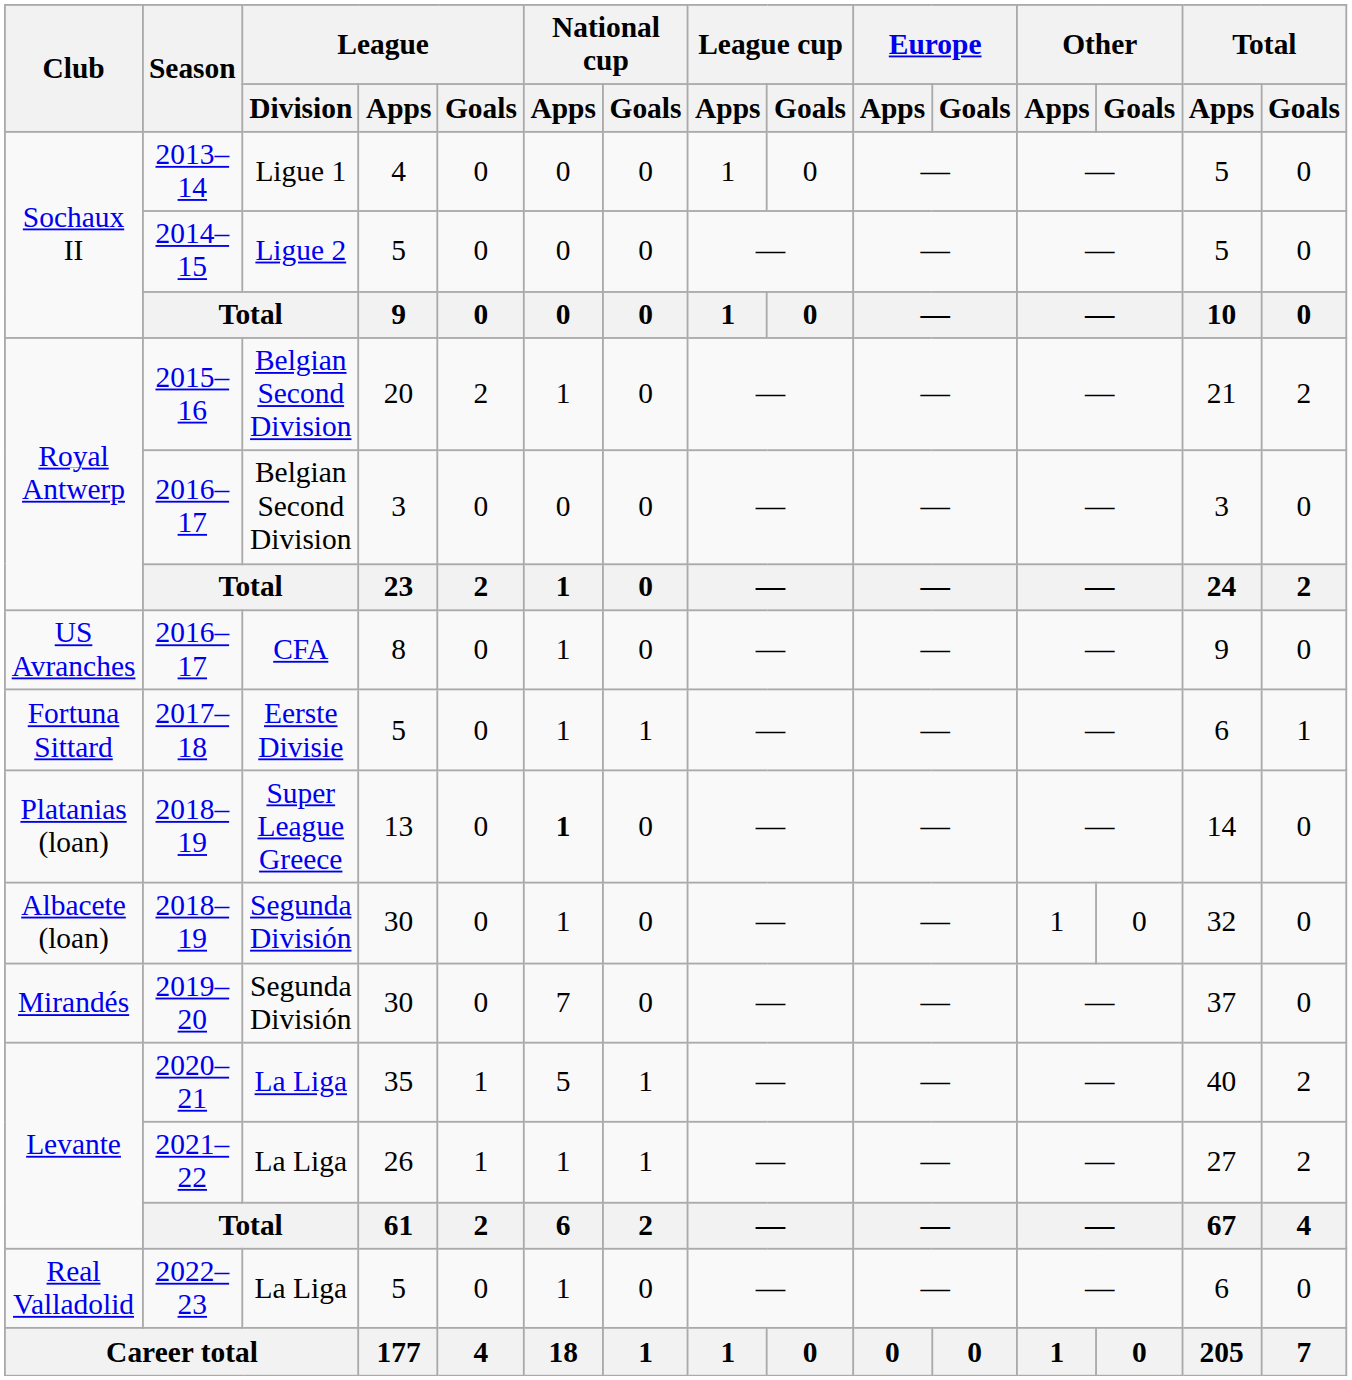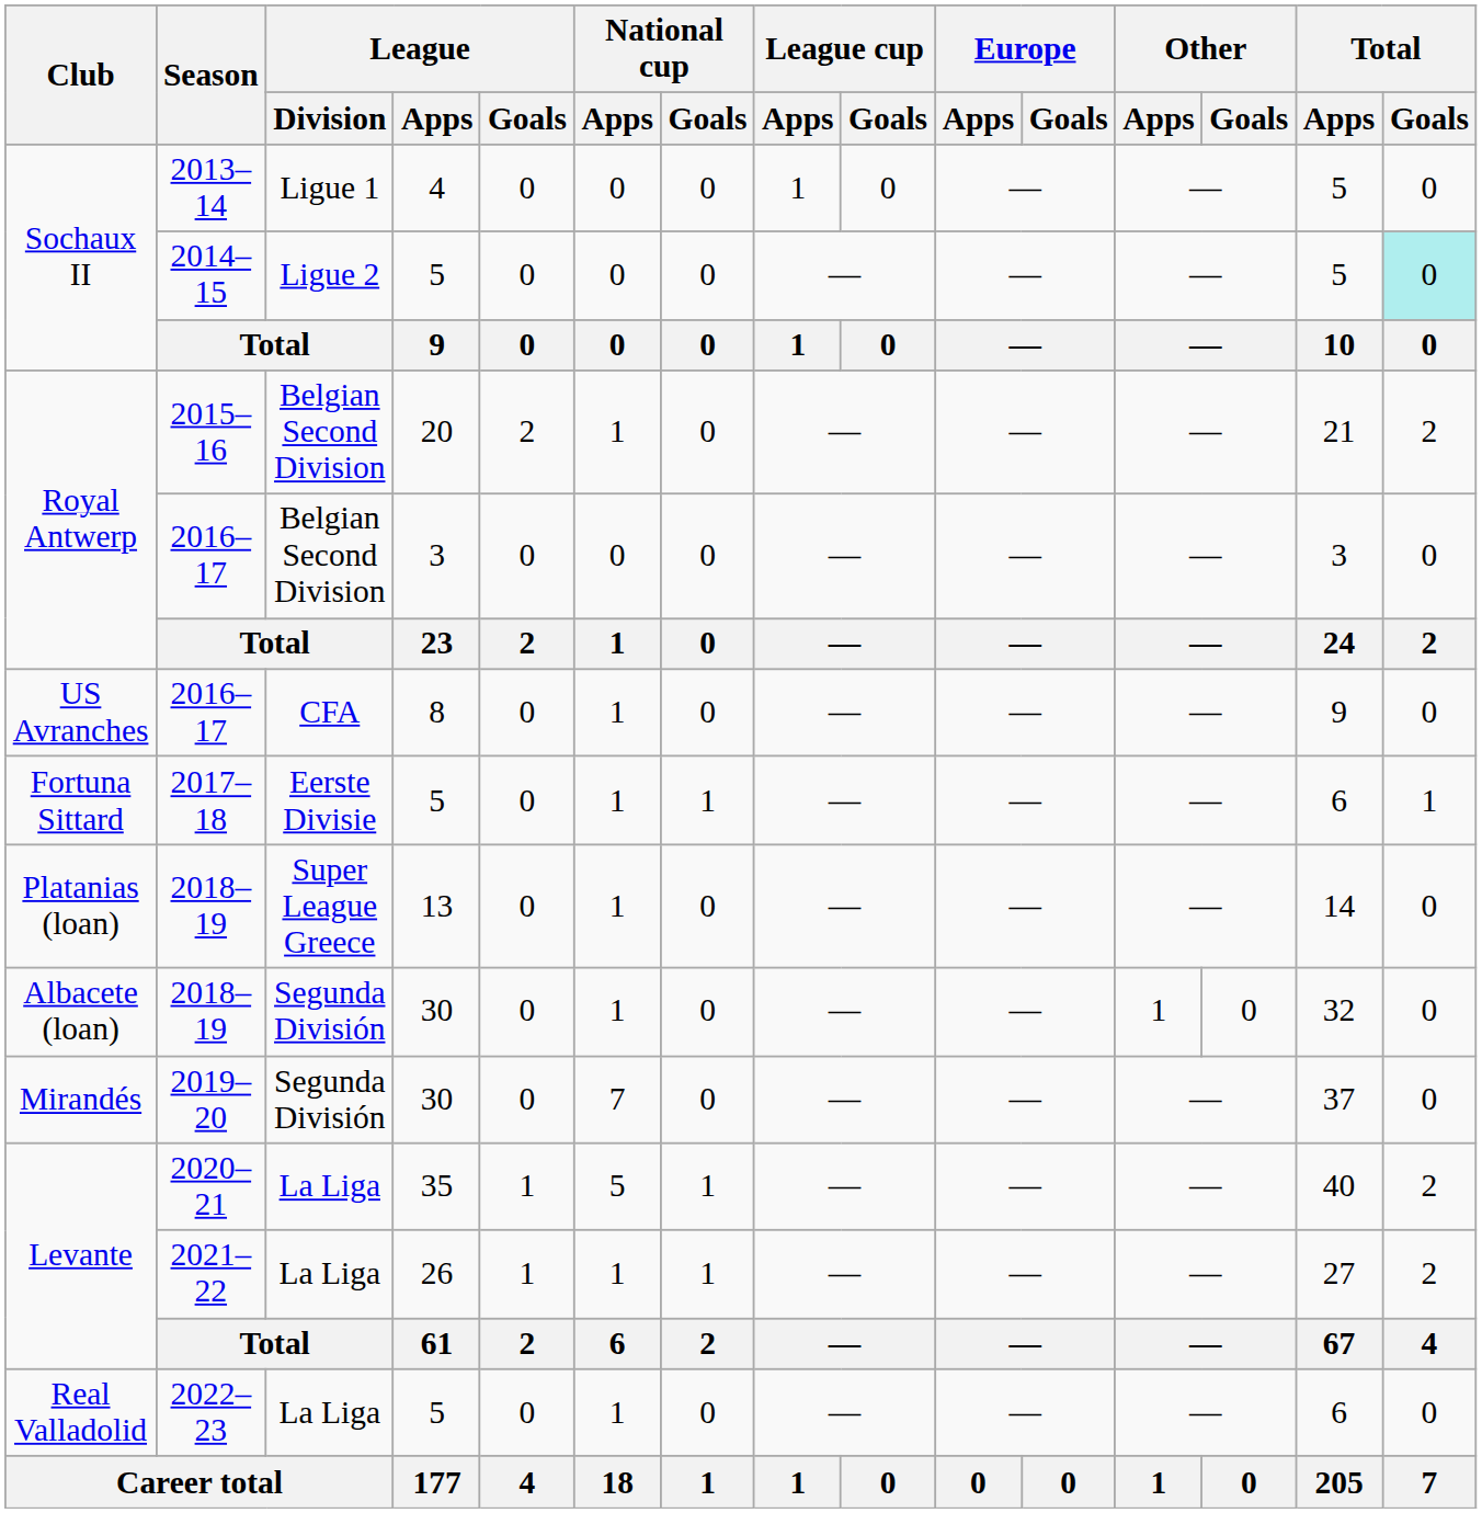2014–15 | Total / Goals: no background -> paleturquoise background
Platanias (loan) / 2018–19 | National cup / Apps: bold -> normal
